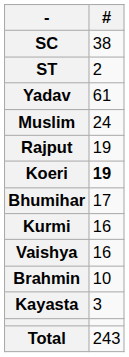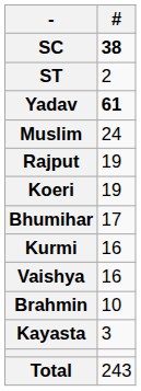SC | #: normal -> bold
Yadav | #: normal -> bold
Koeri | #: bold -> normal
